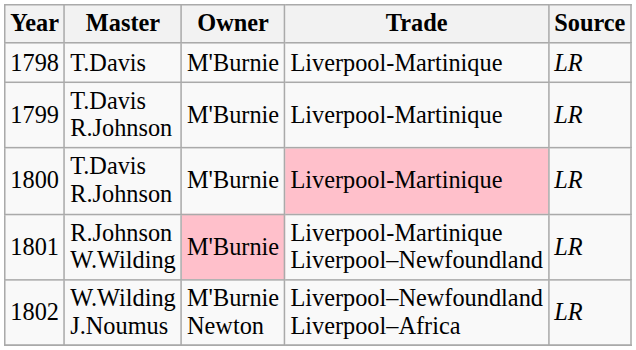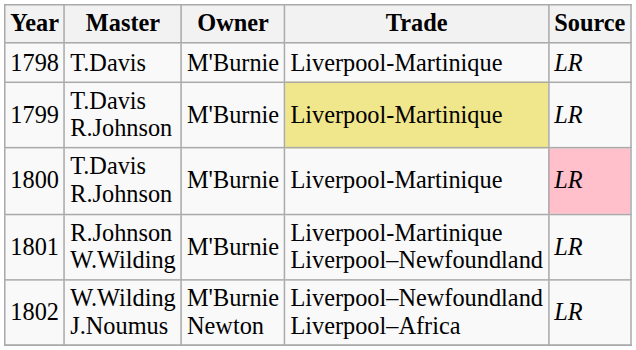1799 | Trade: no background -> khaki background
1800 | Trade: pink background -> no background
1800 | Source: no background -> pink background
1801 | Owner: pink background -> no background
